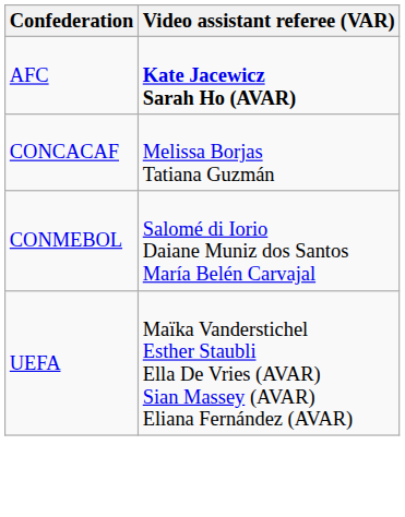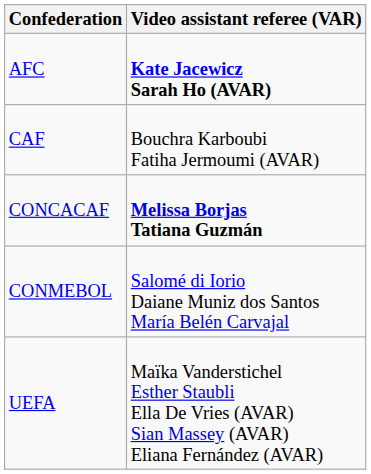+ row: CAF | Bouchra Karboubi Fatiha Jermoumi (AVAR)
CONCACAF | Video assistant referee (VAR): normal -> bold
